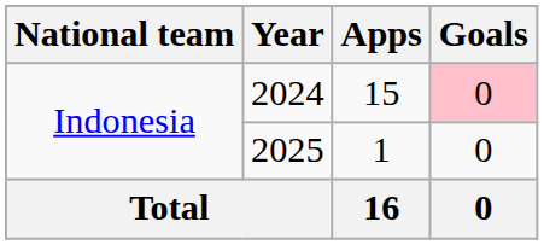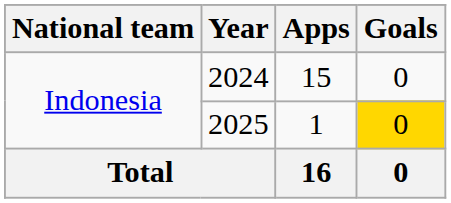2024 | Goals: pink background -> no background
2025 | Goals: no background -> gold background
